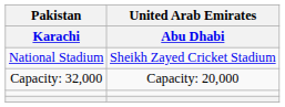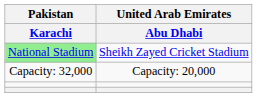row 3 | Pakistan / Karachi: no background -> lightgreen background
